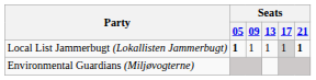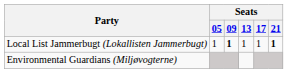Local List Jammerbugt (Lokallisten Jammerbugt) | Seats / 05: bold -> normal
Local List Jammerbugt (Lokallisten Jammerbugt) | Seats / 09: normal -> bold
Local List Jammerbugt (Lokallisten Jammerbugt) | Seats / 17: lightgrey background -> no background
